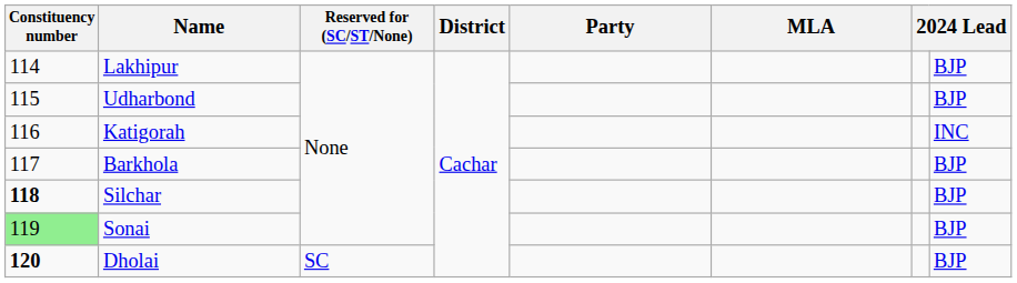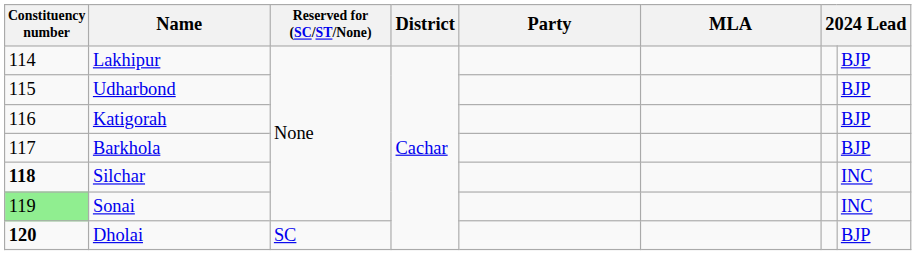Katigorah | column 8: INC -> BJP
Silchar | column 8: BJP -> INC
Sonai | column 8: BJP -> INC
